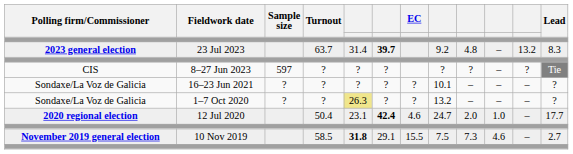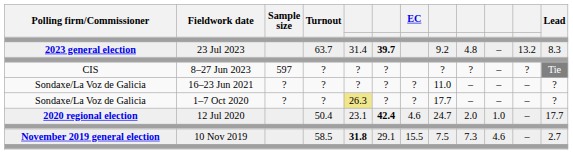16–23 Jun 2021 | column 8: 10.1 -> 11.0
1–7 Oct 2020 | column 8: 13.2 -> 17.7
